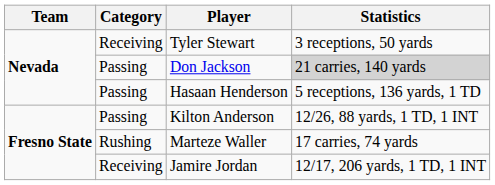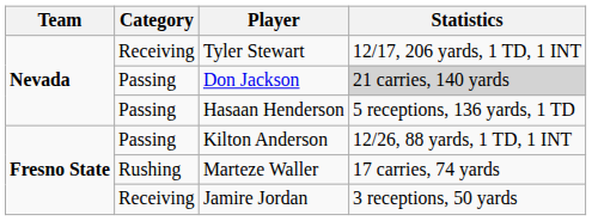Tyler Stewart | Statistics: 3 receptions, 50 yards -> 12/17, 206 yards, 1 TD, 1 INT
Jamire Jordan | Statistics: 12/17, 206 yards, 1 TD, 1 INT -> 3 receptions, 50 yards
